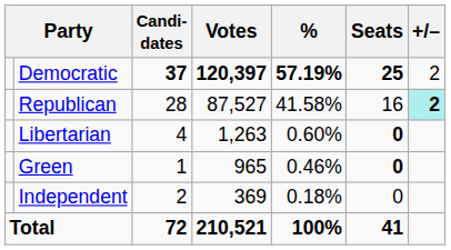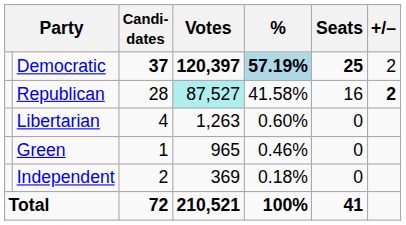Democratic | %: no background -> lightblue background
Republican | Votes: no background -> paleturquoise background
Republican | +/–: paleturquoise background -> no background
Libertarian | Seats: bold -> normal
Green | Seats: bold -> normal
